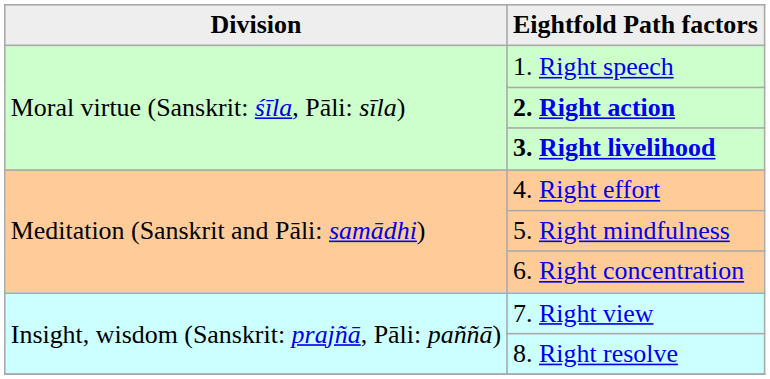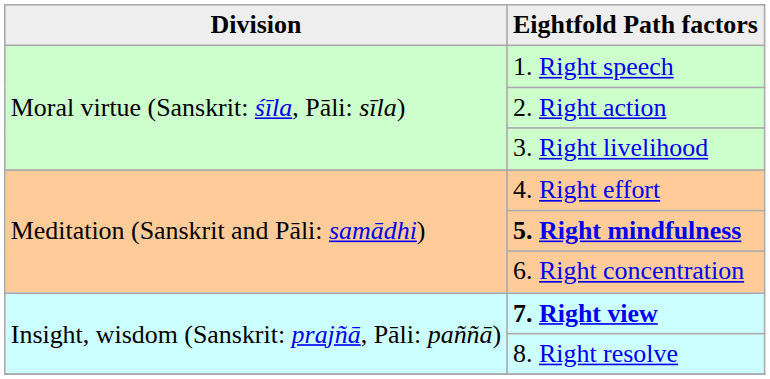2. Right action | Eightfold Path factors: bold -> normal
3. Right livelihood | Eightfold Path factors: bold -> normal
5. Right mindfulness | Eightfold Path factors: normal -> bold
7. Right view | Eightfold Path factors: normal -> bold
